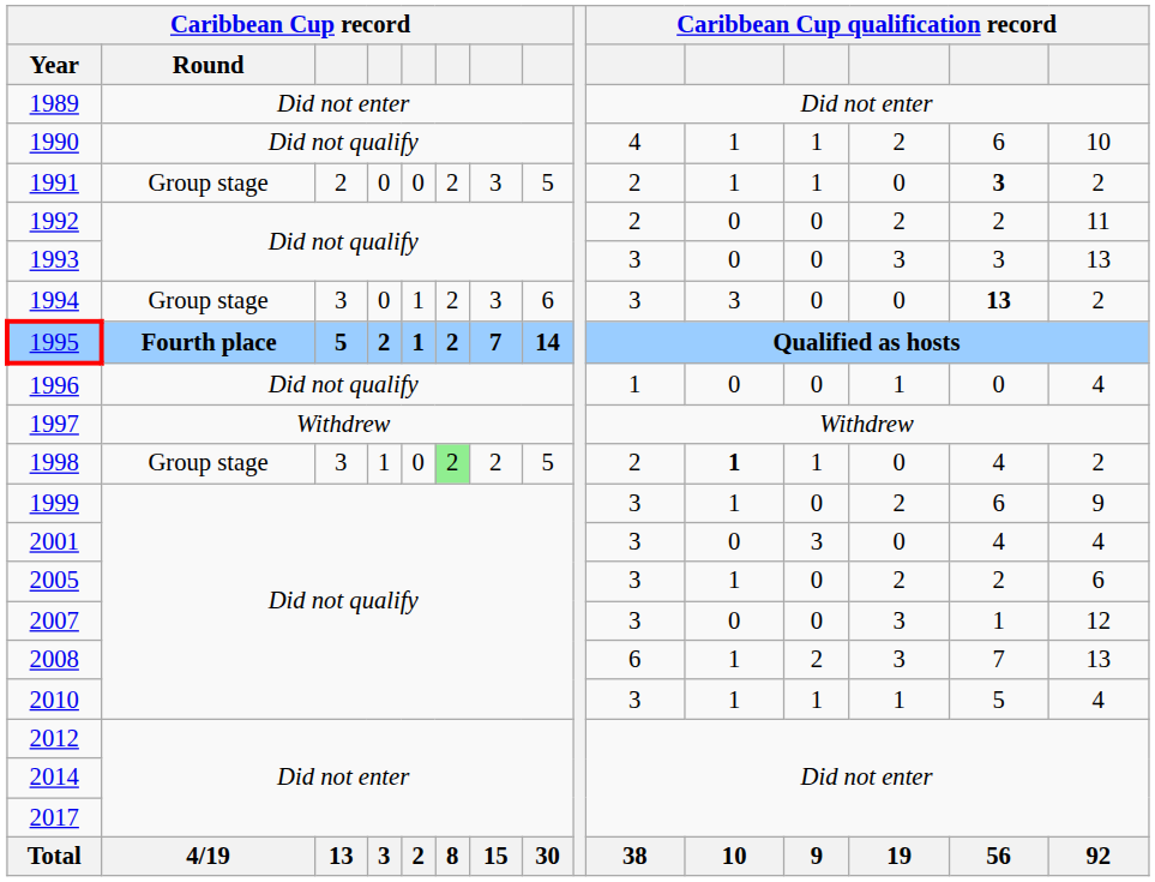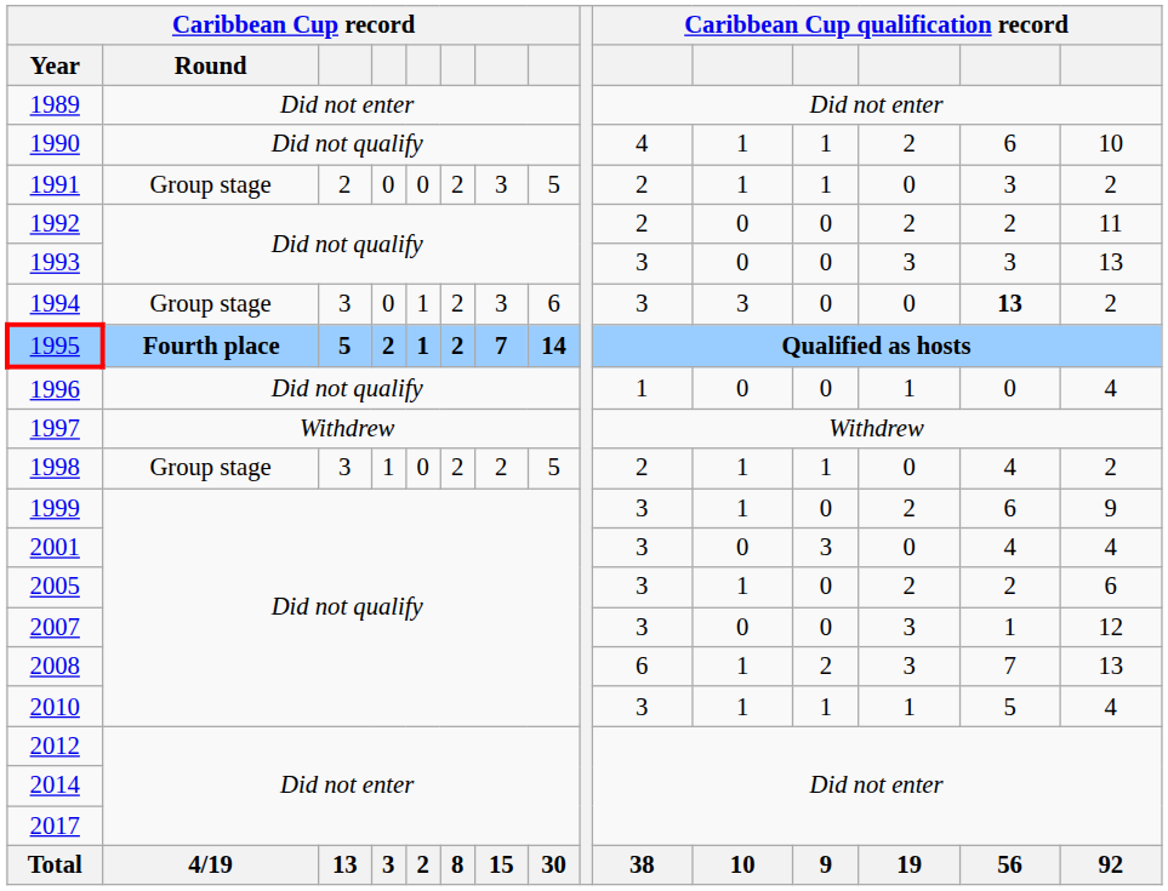1991 | column 14: bold -> normal
1998 | column 6: lightgreen background -> no background
1998 | column 11: bold -> normal
